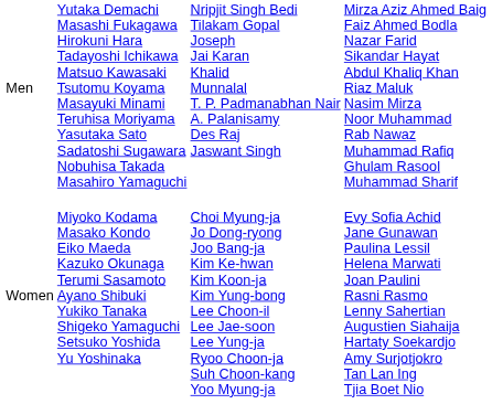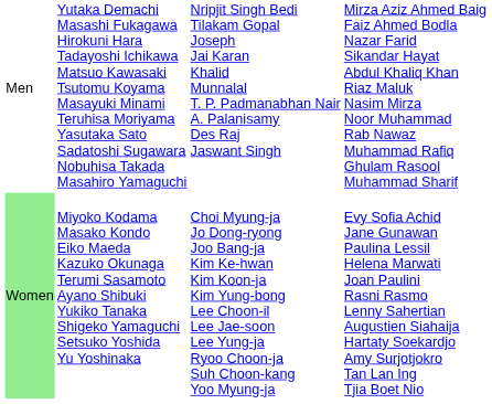Women | column 1: no background -> lightgreen background
